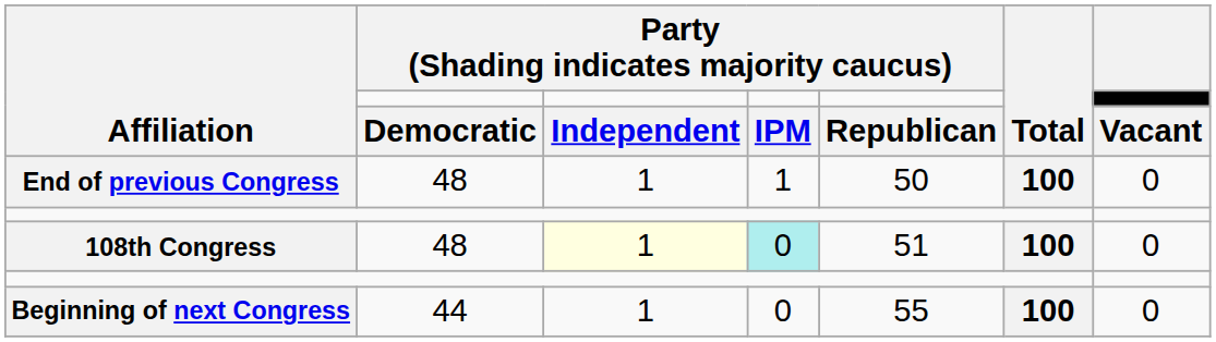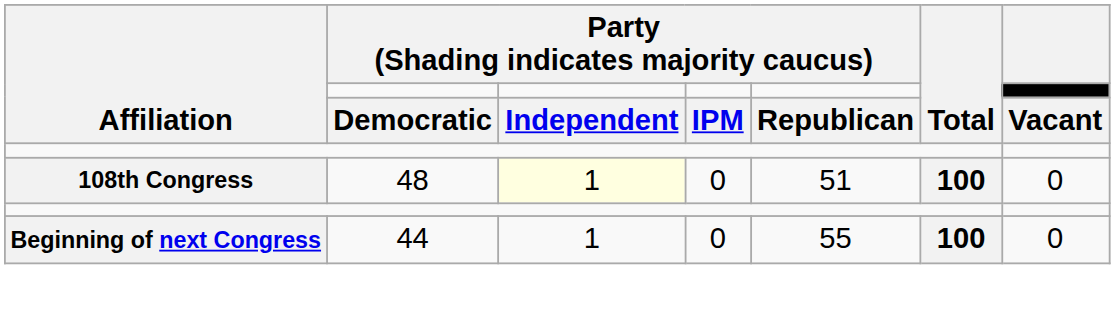- row: End of previous Congress | 48 | 1 | 1 | 50 | 100 | 0
108th Congress | column 4: paleturquoise background -> no background
